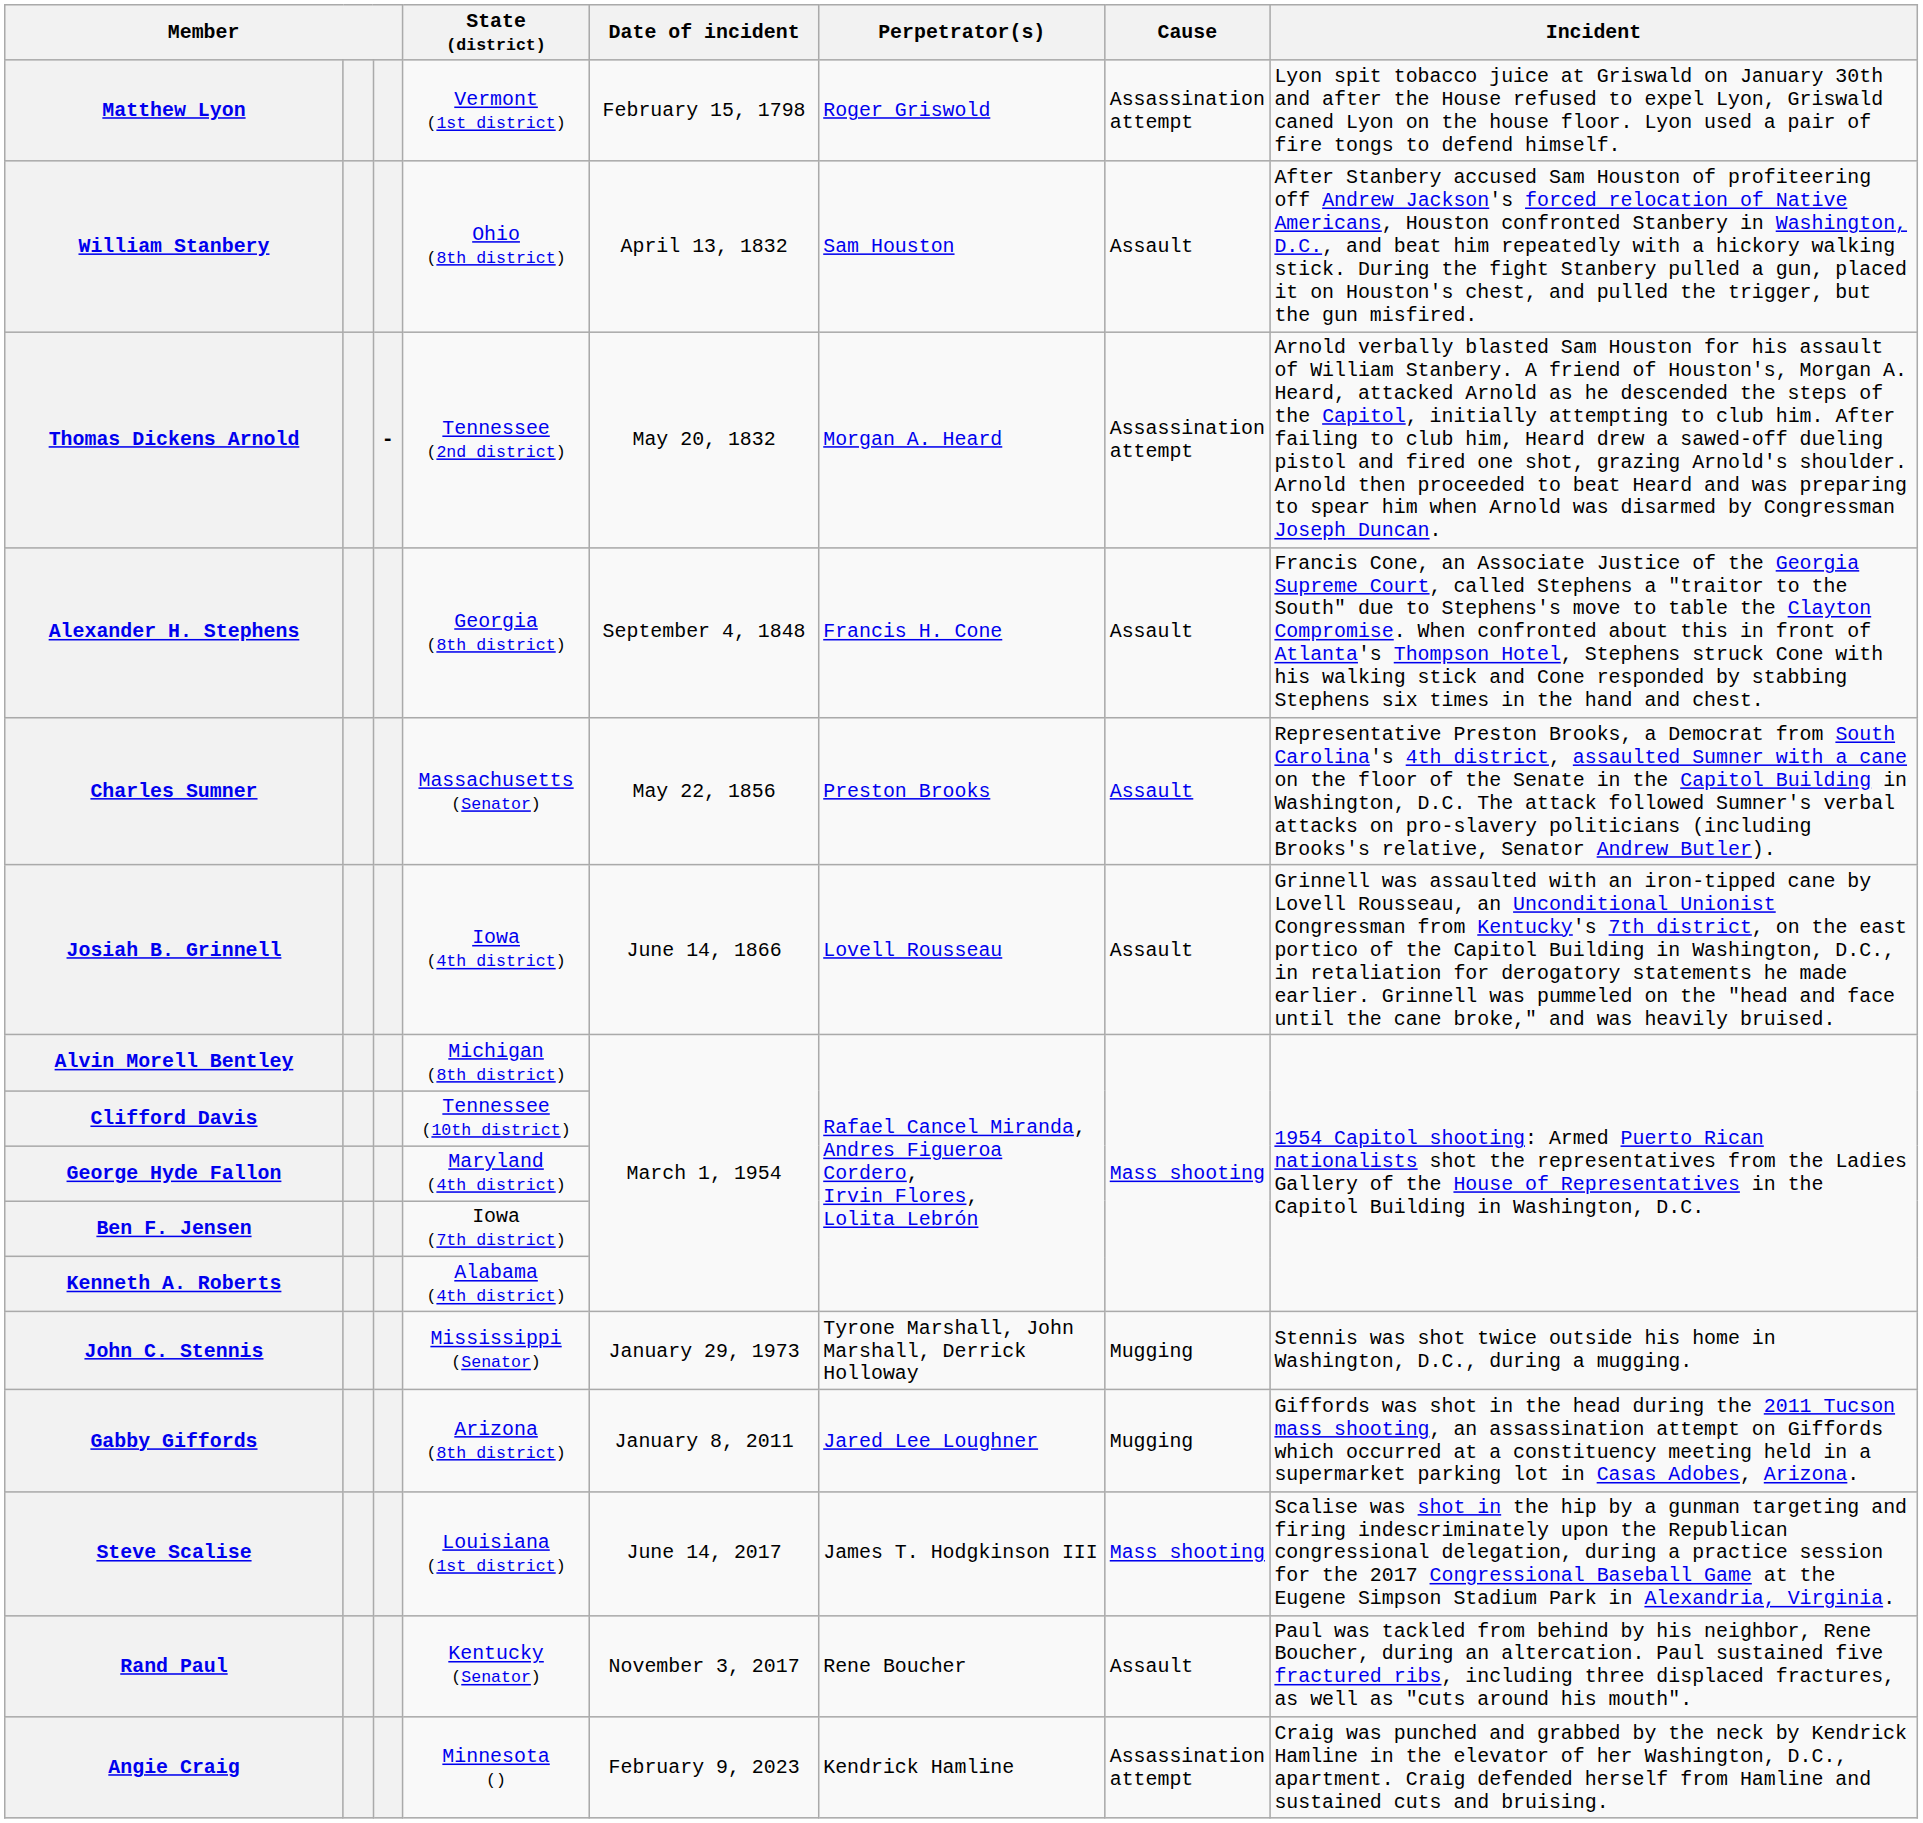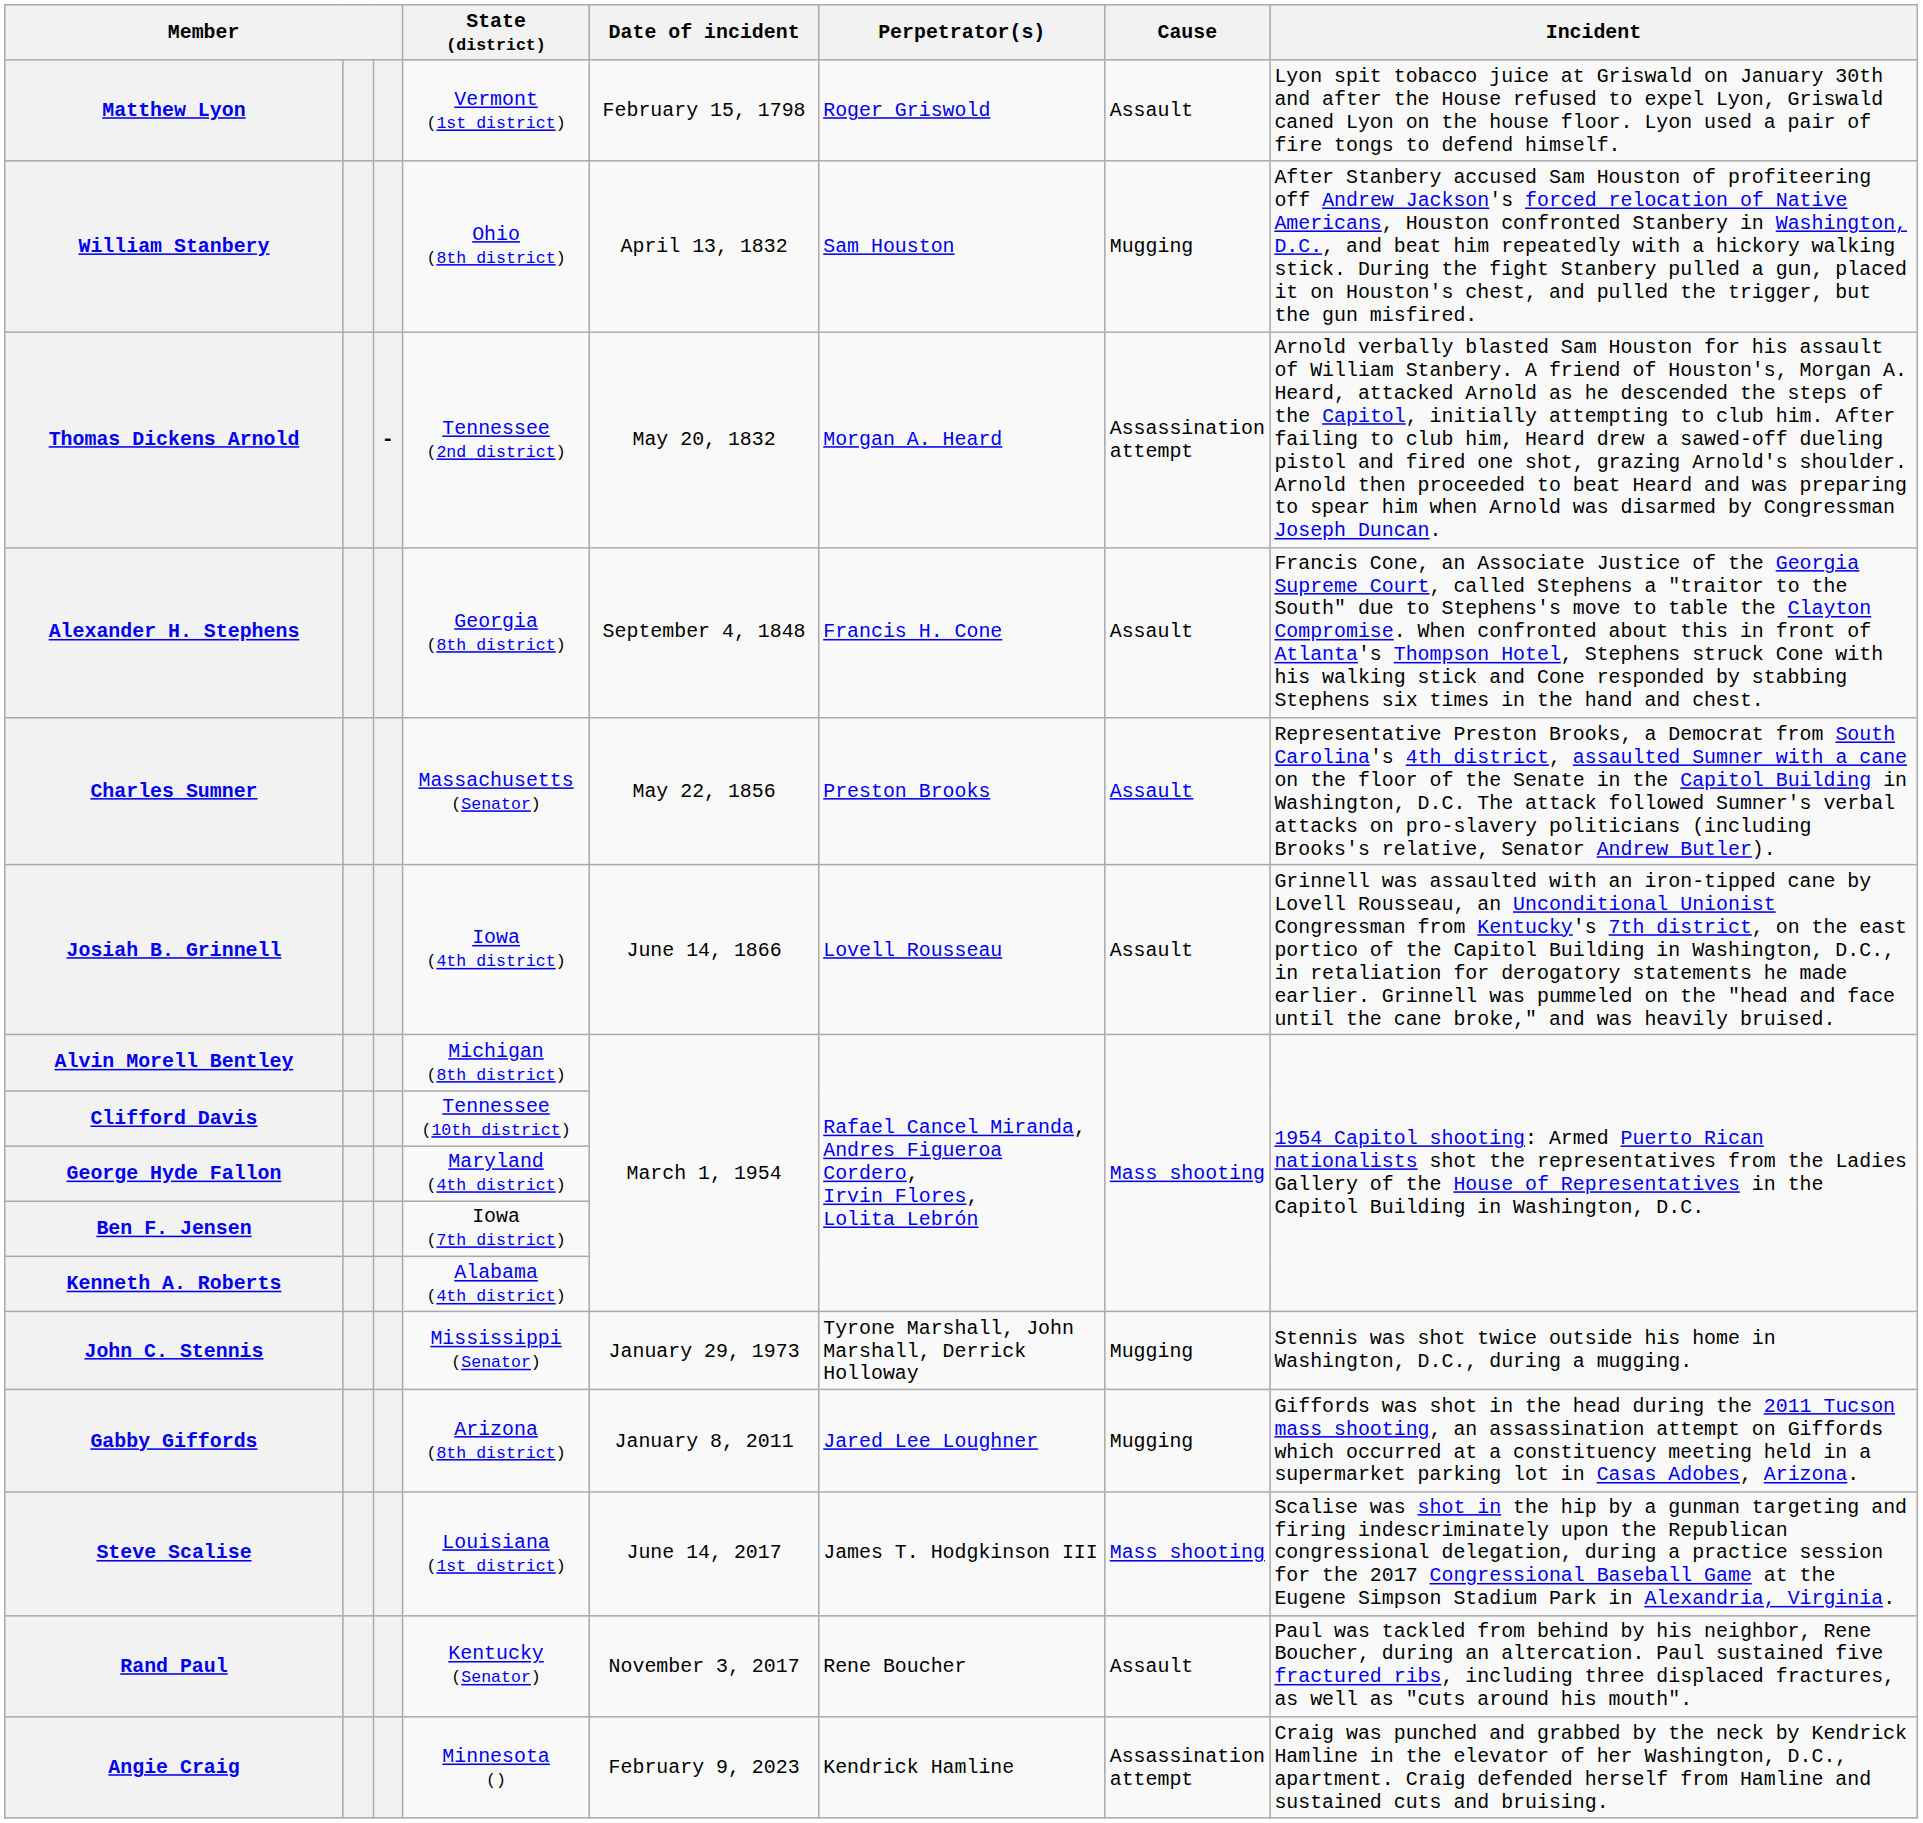Matthew Lyon | Cause: Assassination attempt -> Assault
William Stanbery | Cause: Assault -> Mugging
